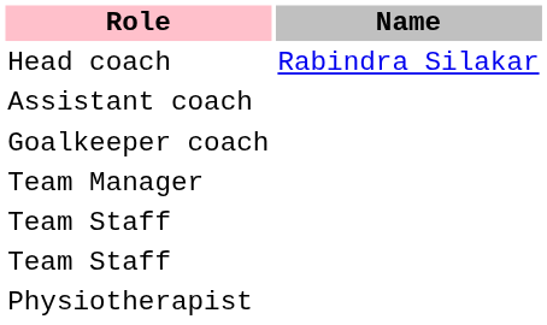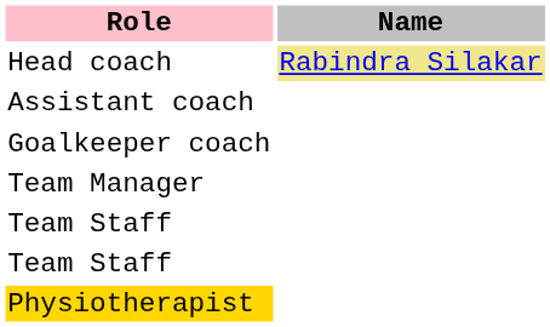row 2 | Name: no background -> khaki background
row 8 | Role: no background -> gold background
